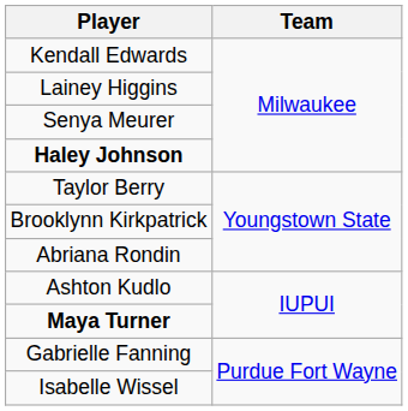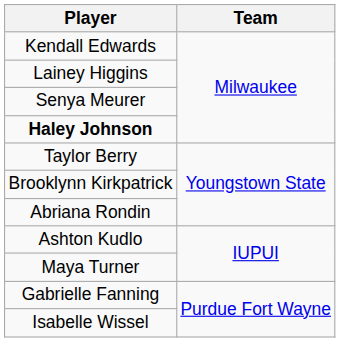Maya Turner | Player: bold -> normal
